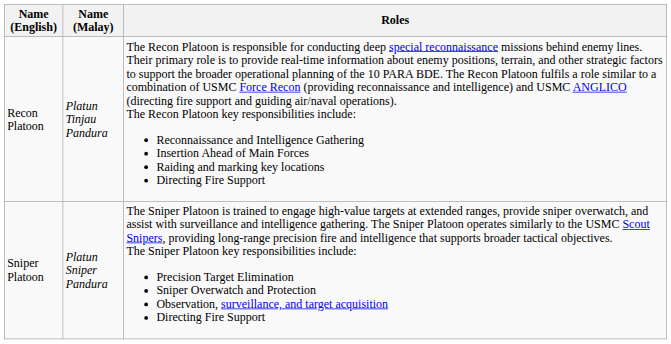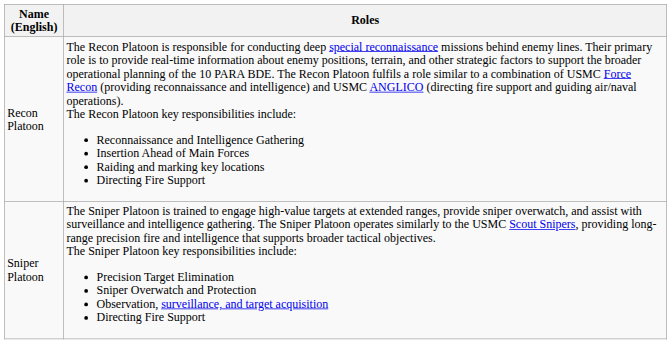- column: Name (Malay) | Platun Tinjau Pandura | Platun Sniper Pandura
